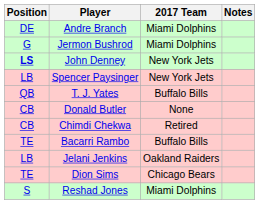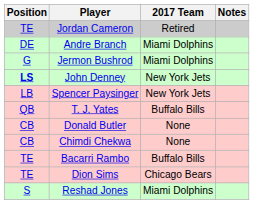+ row: TE | Jordan Cameron | Retired
Chimdi Chekwa | 2017 Team: Retired -> None
- row: LB | Jelani Jenkins | Oakland Raiders
